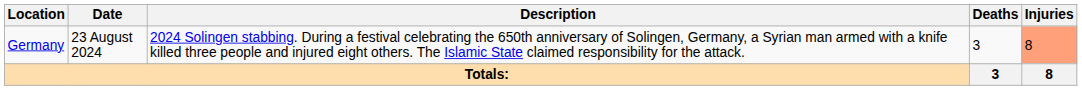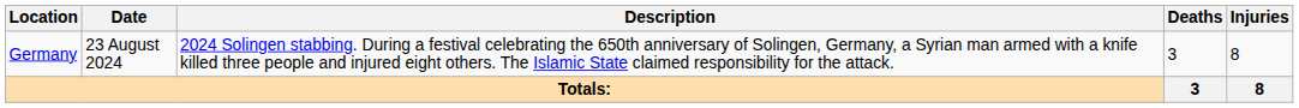Germany | Injuries: lightsalmon background -> no background
